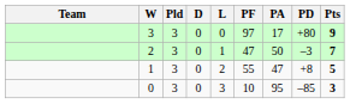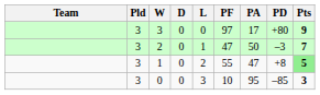columns swapped: Pld <-> W
row 4 | Pts: no background -> lightgreen background
